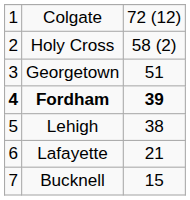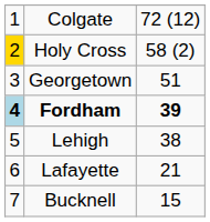Holy Cross | column 1: no background -> gold background
Fordham | column 1: no background -> lightblue background
